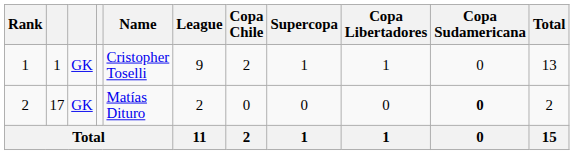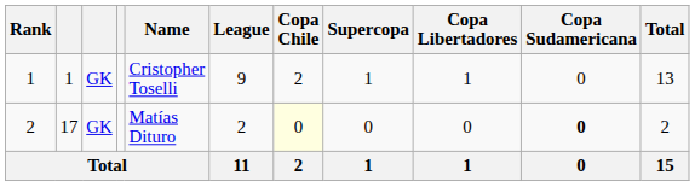row 3 | Copa Chile: no background -> lightyellow background
